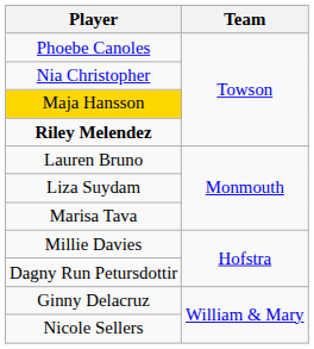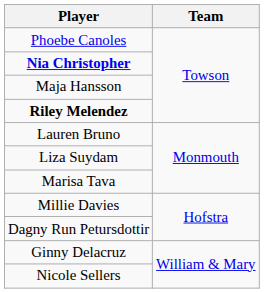Nia Christopher | Player: normal -> bold
Maja Hansson | Player: gold background -> no background
